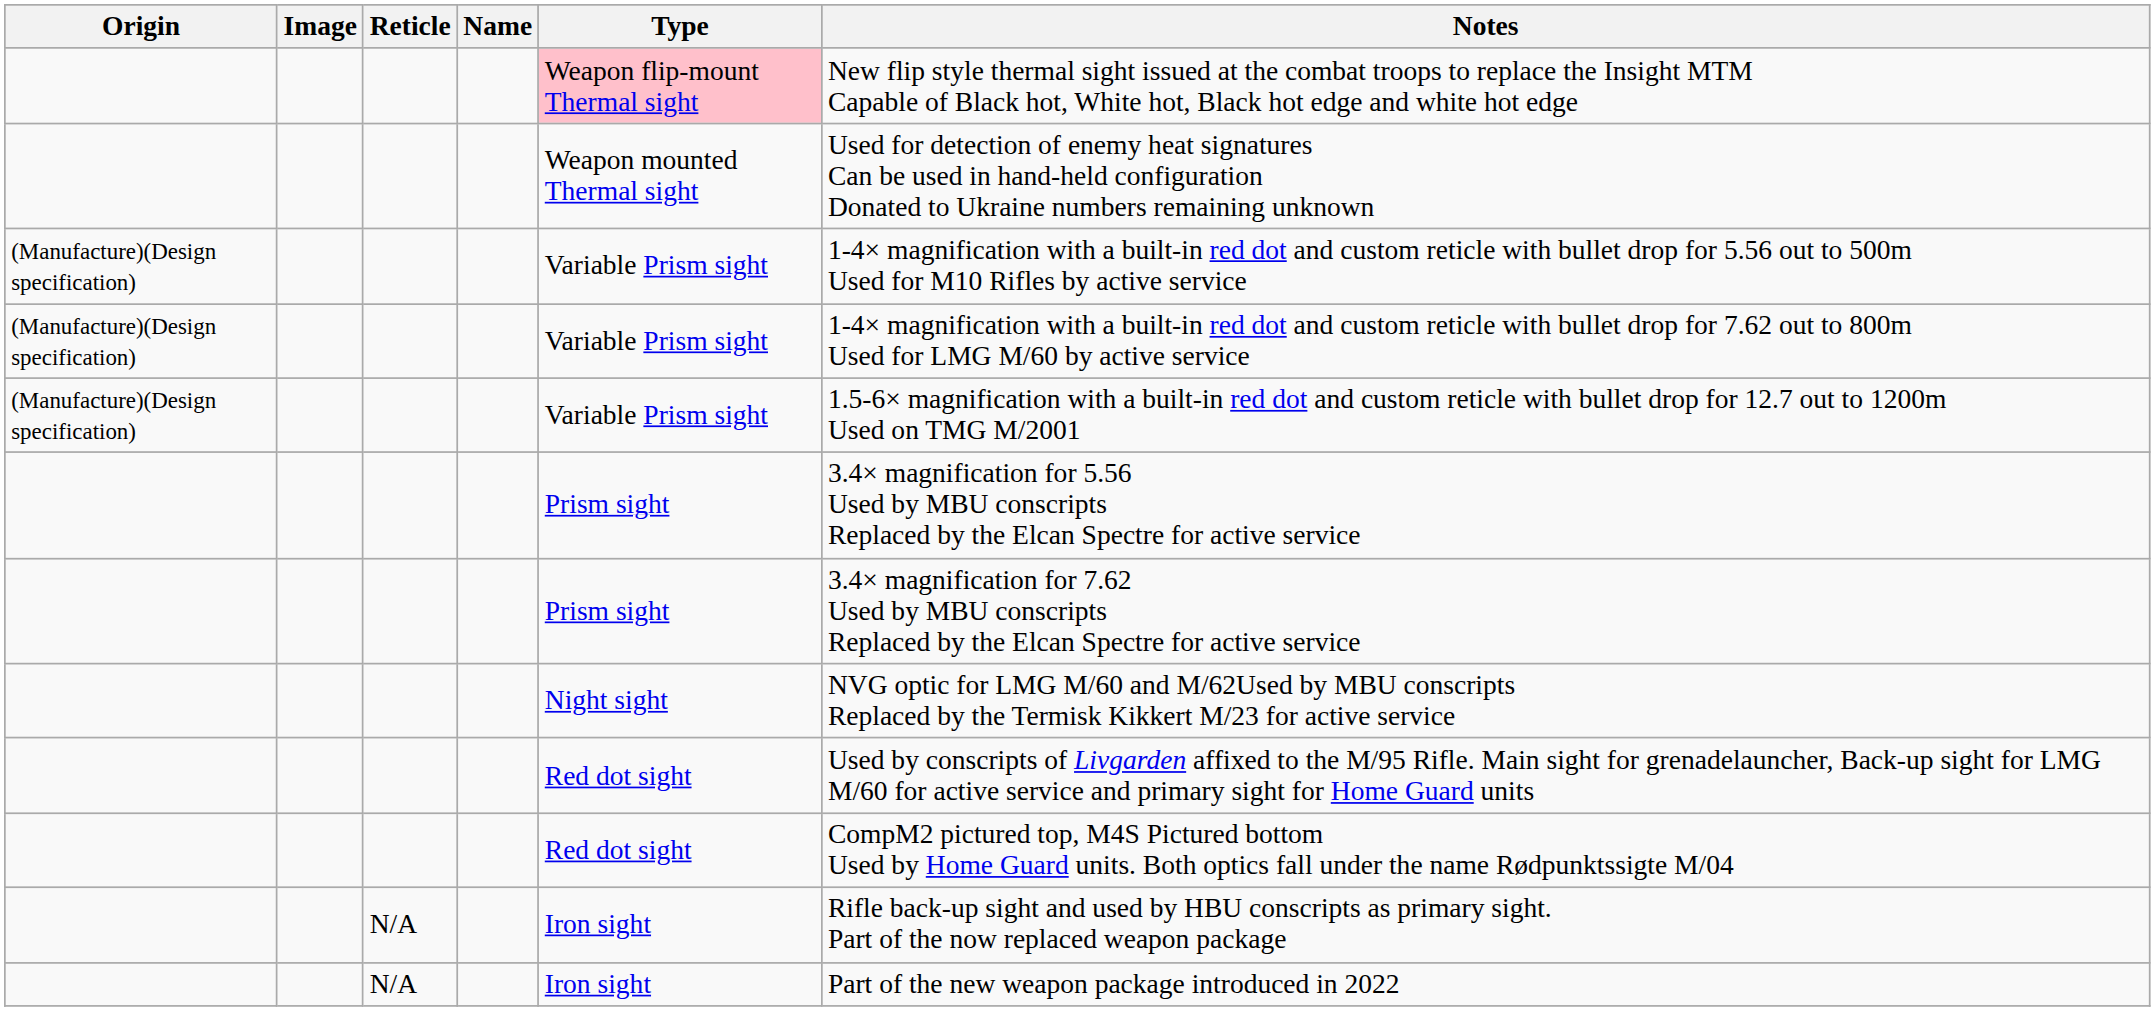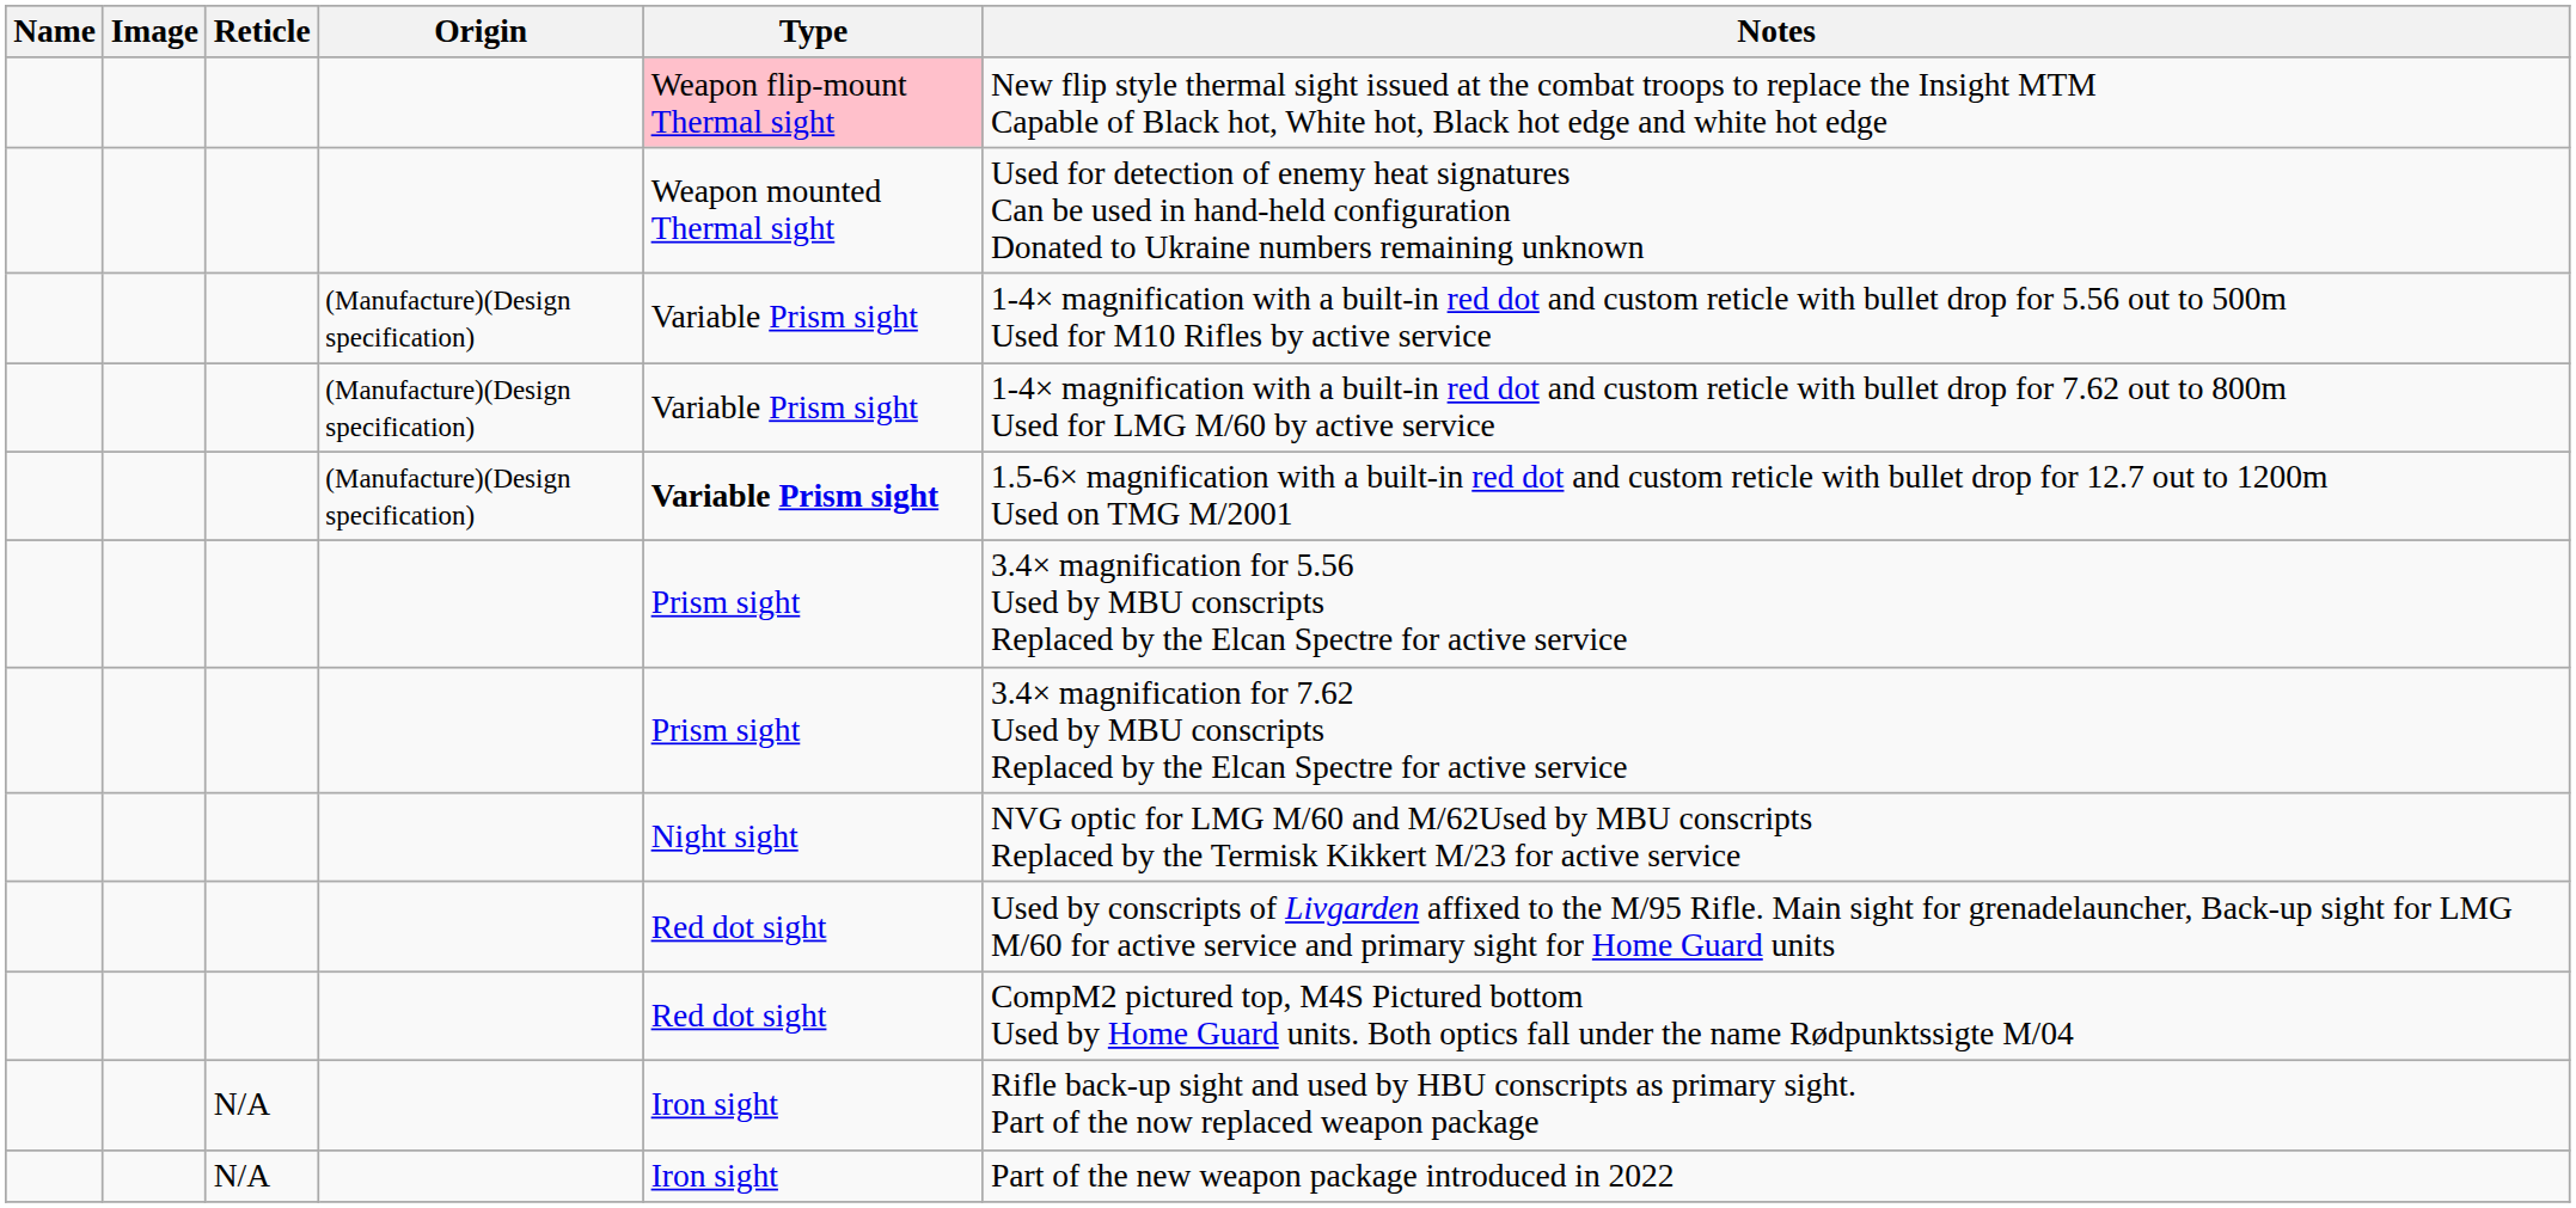columns swapped: Name <-> Origin
row 6 | Type: normal -> bold
